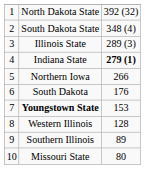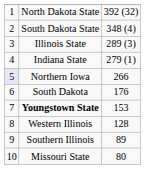Indiana State | column 3: bold -> normal
Northern Iowa | column 1: no background -> lavender background
